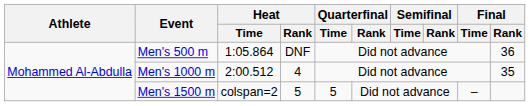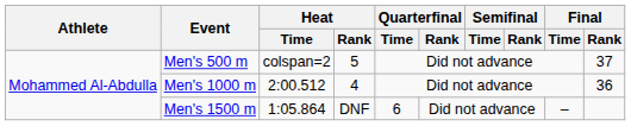Men's 500 m | Heat / Time: 1:05.864 -> colspan=2
Men's 500 m | Heat / Rank: DNF -> 5
Men's 500 m | Final / Rank: 36 -> 37
Men's 1000 m | Final / Rank: 35 -> 36
Men's 1500 m | Heat / Time: colspan=2 -> 1:05.864
Men's 1500 m | Heat / Rank: 5 -> DNF
Men's 1500 m | Quarterfinal / Time: 5 -> 6
